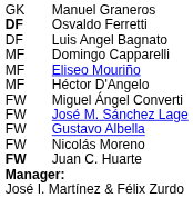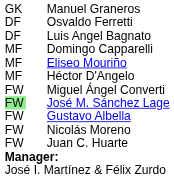Osvaldo Ferretti | column 1: bold -> normal
José M. Sánchez Lage | column 1: no background -> lightgreen background
Juan C. Huarte | column 1: bold -> normal
